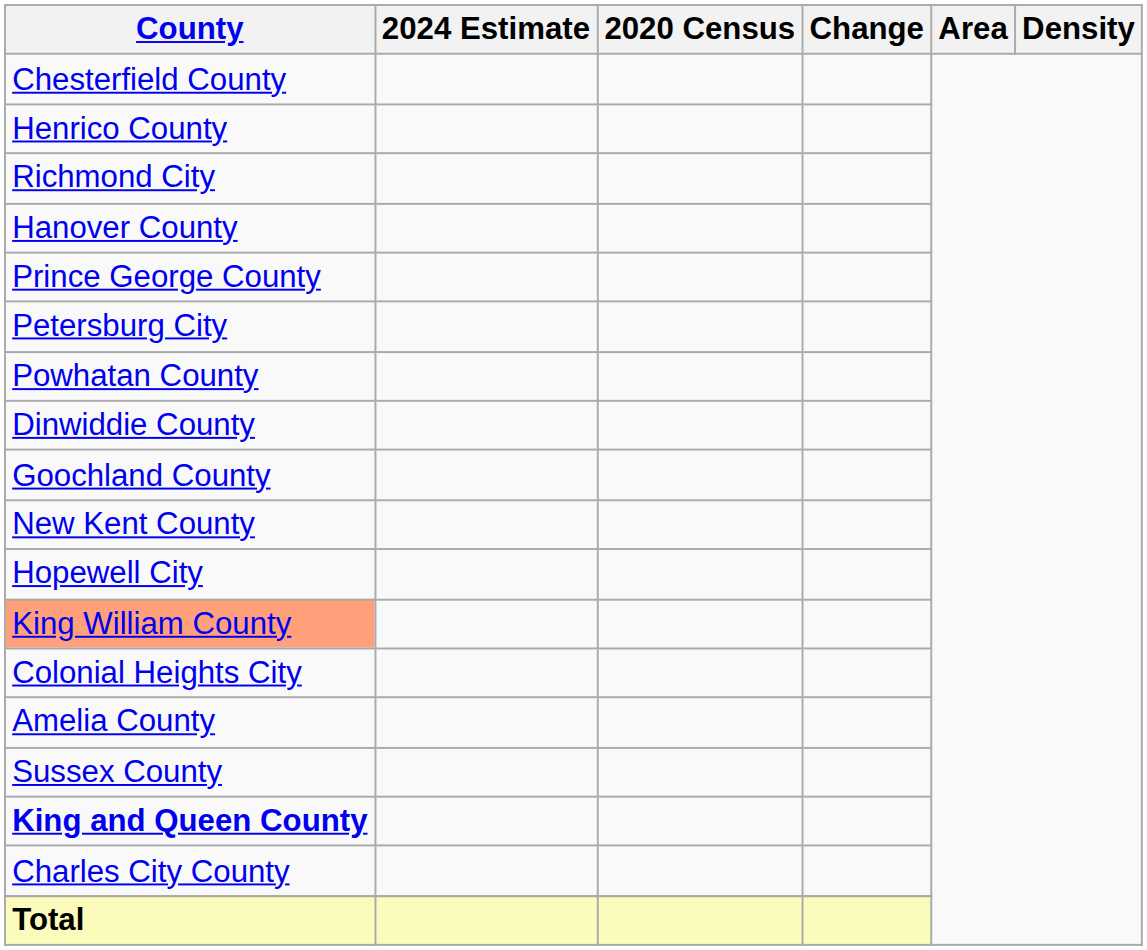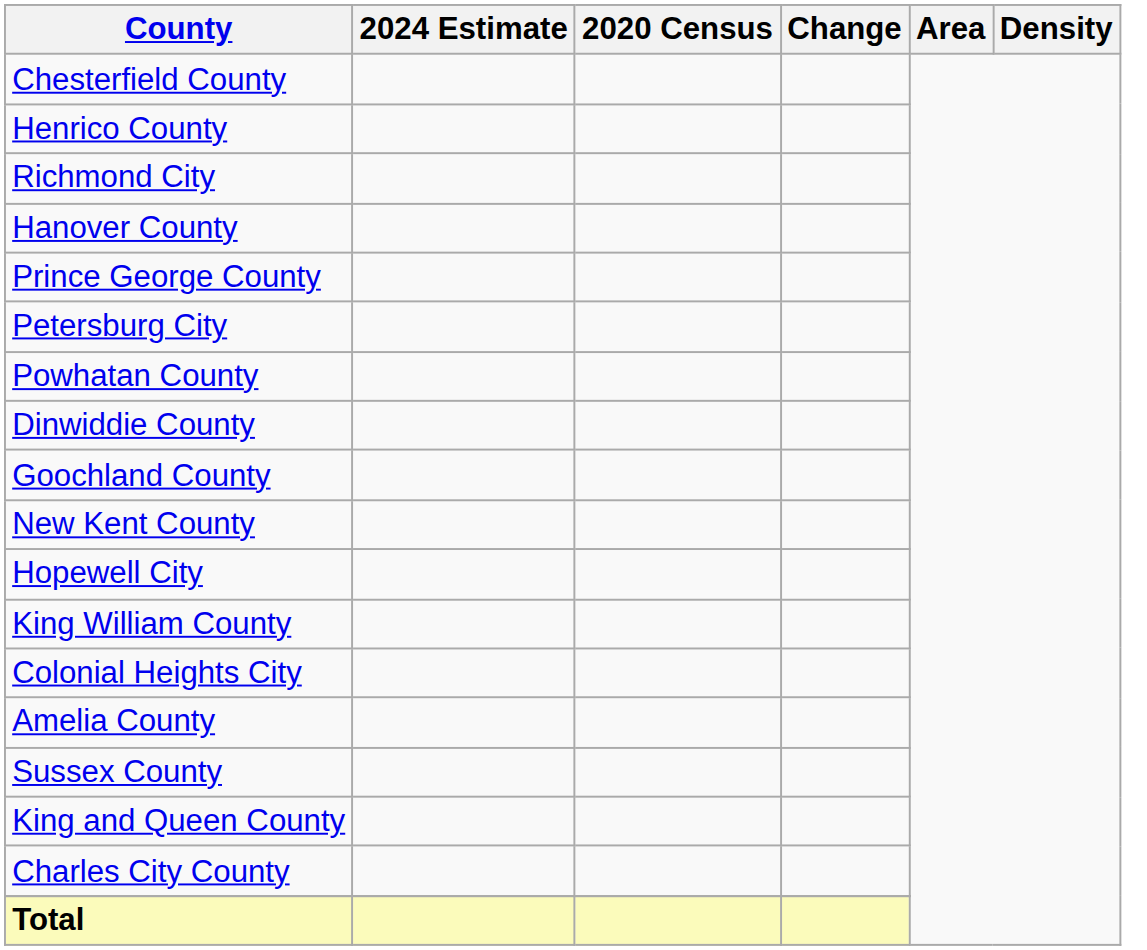King William County | County: lightsalmon background -> no background
King and Queen County | County: bold -> normal
